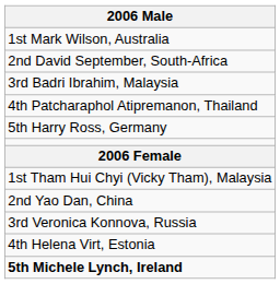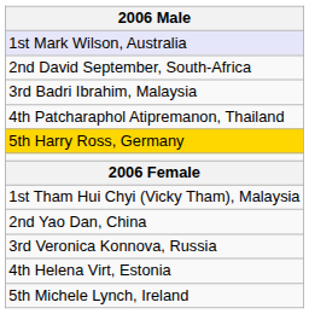row 2 | column 1: no background -> lavender background
row 6 | column 1: no background -> gold background
row 13 | column 1: bold -> normal
